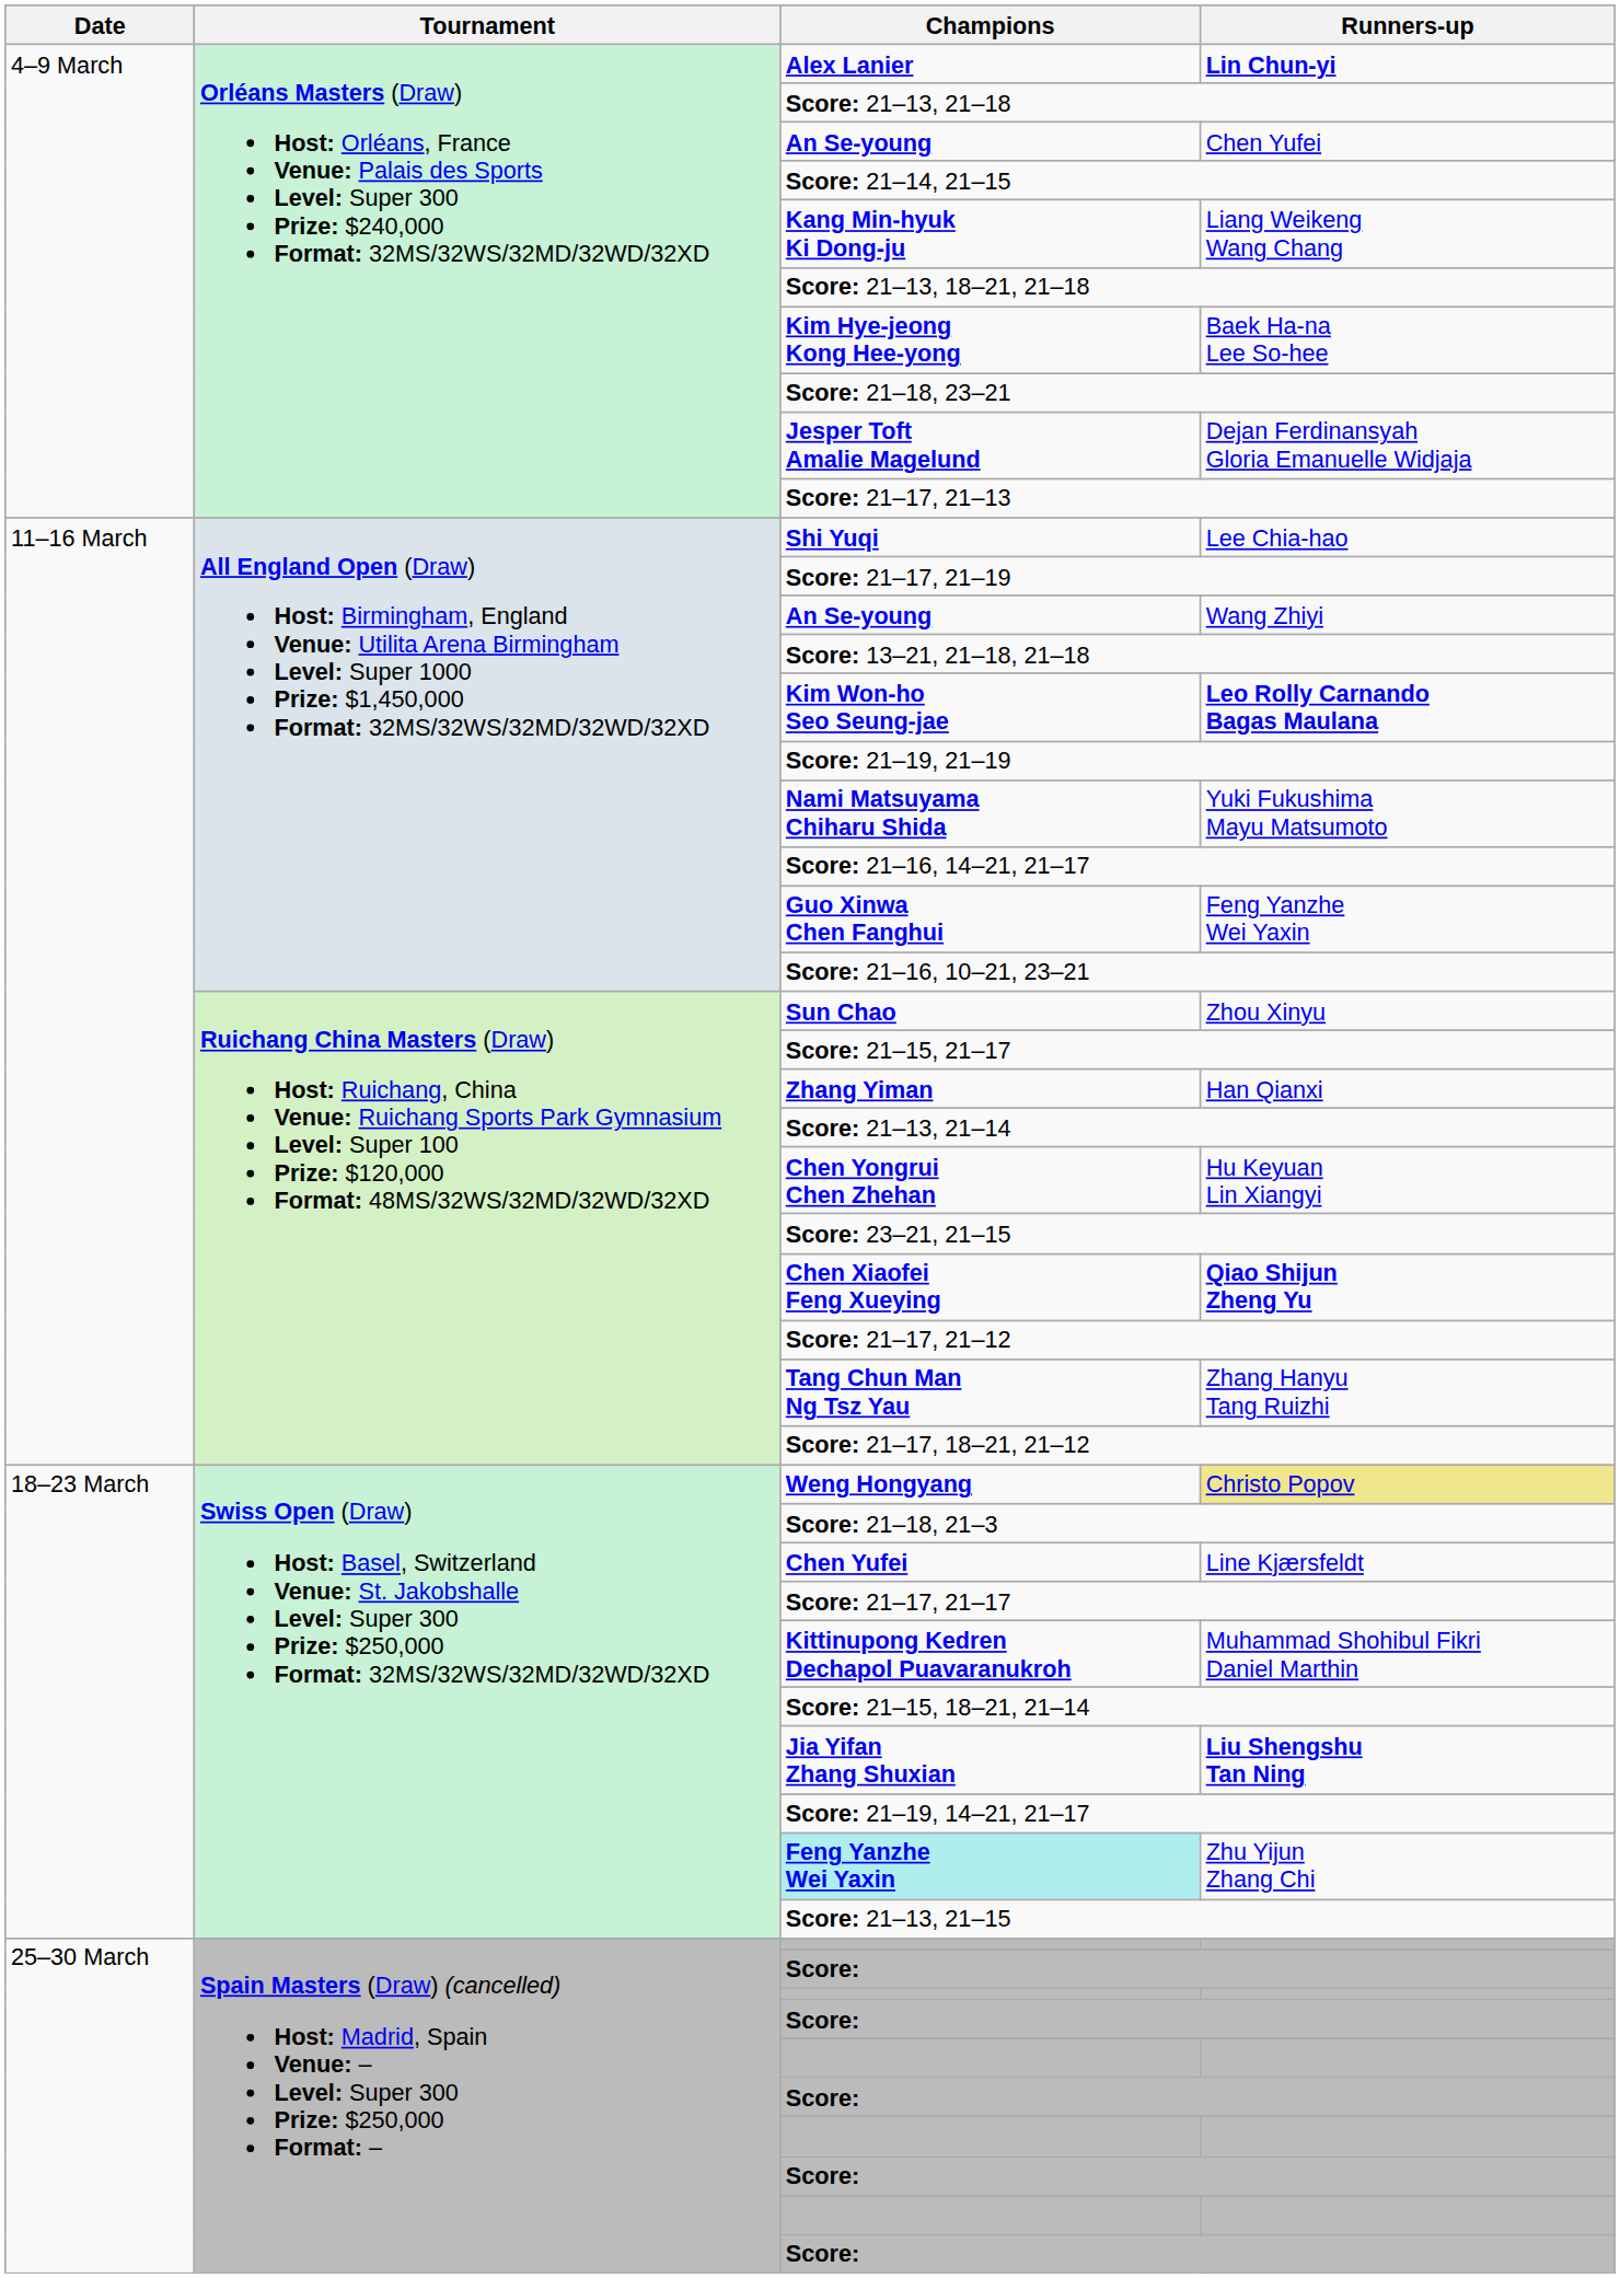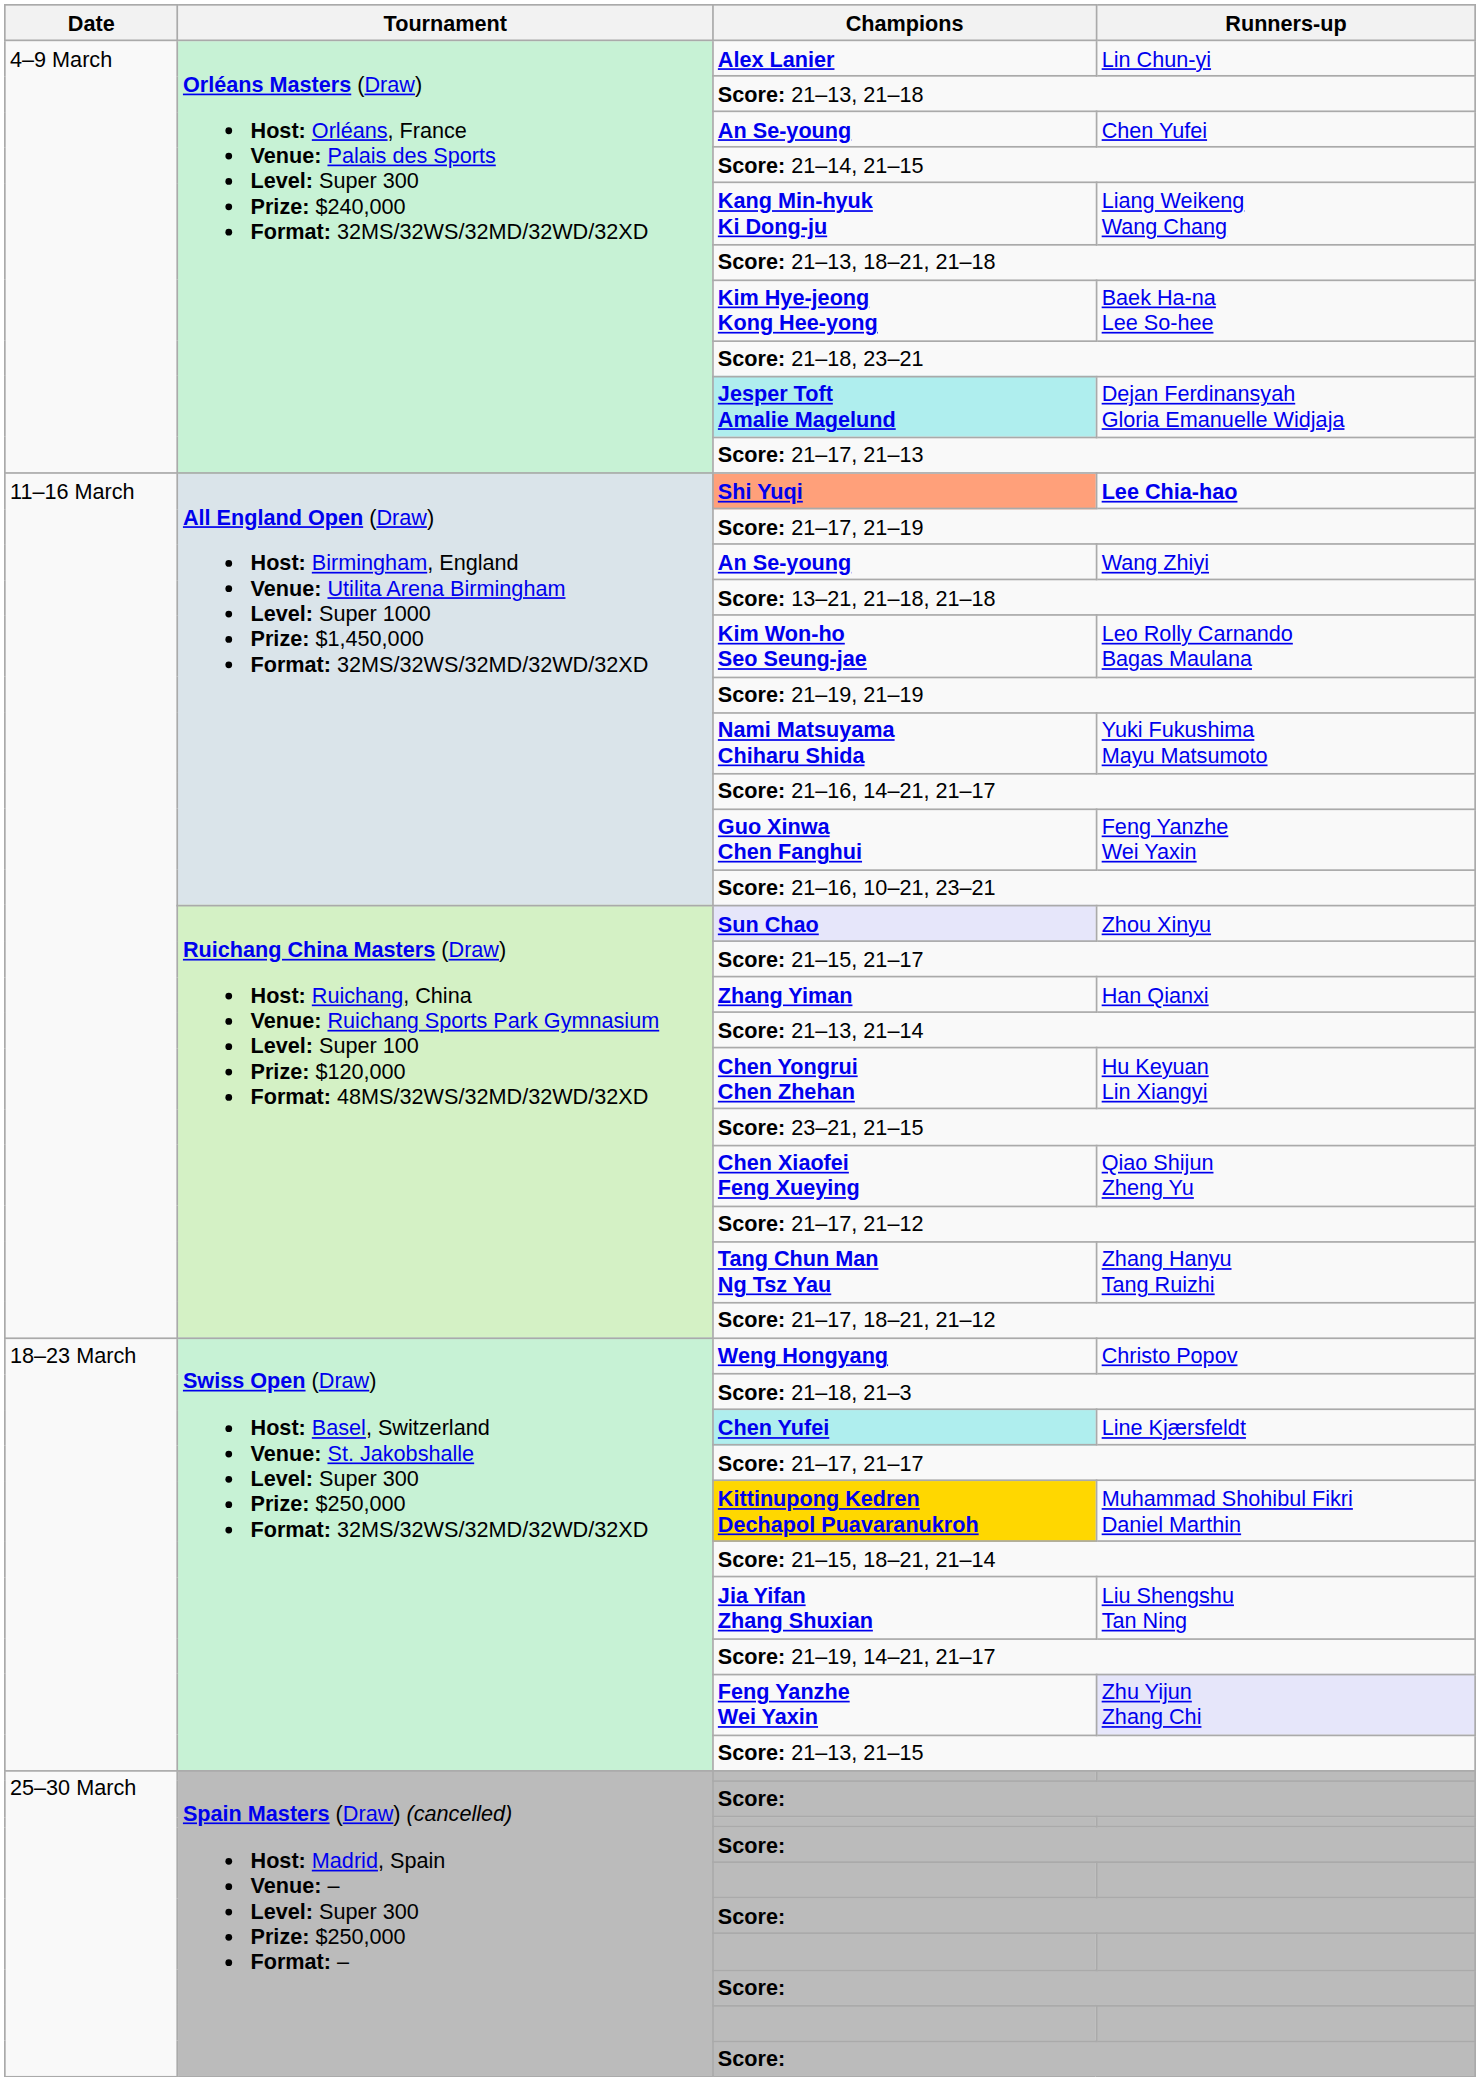Lin Chun-yi | Runners-up: bold -> normal
Dejan Ferdinansyah Gloria Emanuelle Widjaja | Champions: no background -> paleturquoise background
Lee Chia-hao | Champions: no background -> lightsalmon background
Lee Chia-hao | Runners-up: normal -> bold
Leo Rolly Carnando Bagas Maulana | Runners-up: bold -> normal
Zhou Xinyu | Champions: no background -> lavender background
Qiao Shijun Zheng Yu | Runners-up: bold -> normal
Christo Popov | Runners-up: khaki background -> no background
Line Kjærsfeldt | Champions: no background -> paleturquoise background
Muhammad Shohibul Fikri Daniel Marthin | Champions: no background -> gold background
Liu Shengshu Tan Ning | Runners-up: bold -> normal
Zhu Yijun Zhang Chi | Champions: paleturquoise background -> no background
Zhu Yijun Zhang Chi | Runners-up: no background -> lavender background
